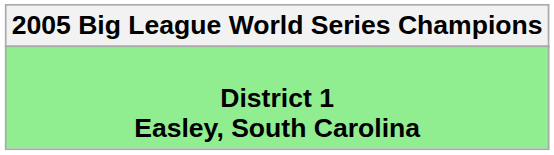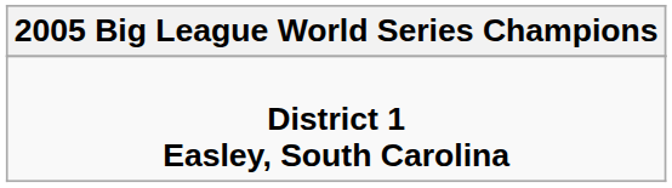row 2 | column 1: lightgreen background -> no background
